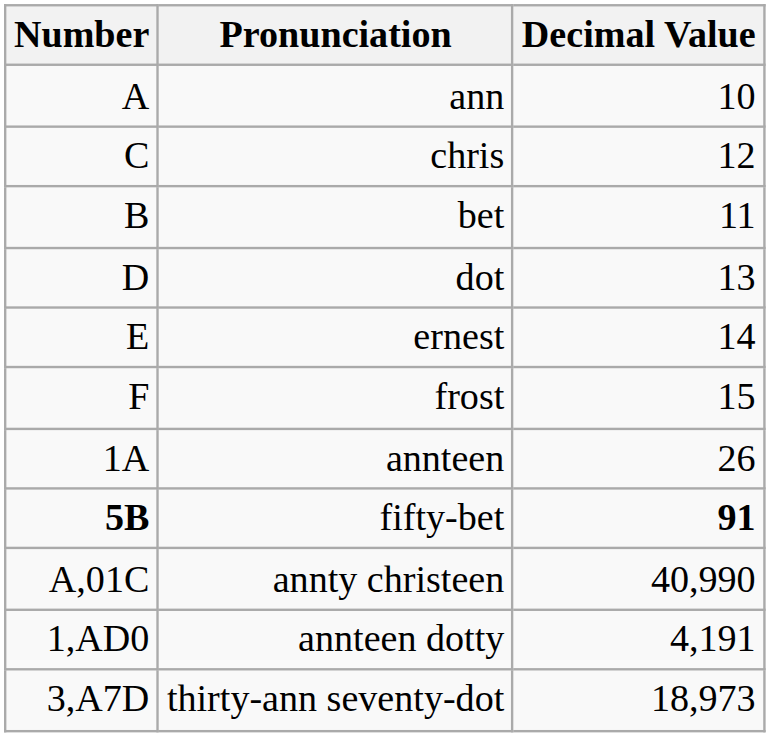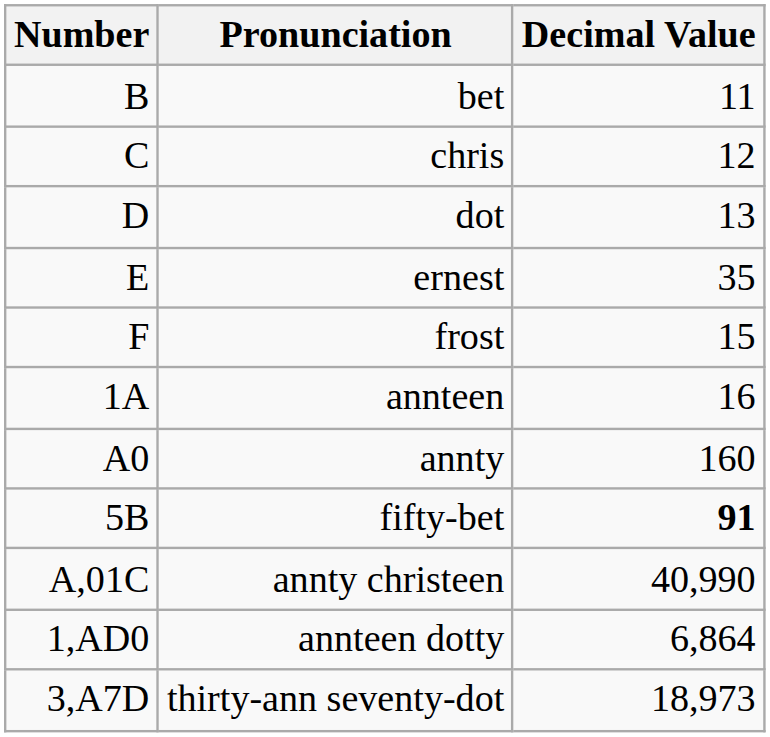- row: A | ann | 10
rows swapped: bet <-> chris
ernest | Decimal Value: 14 -> 35
annteen | Decimal Value: 26 -> 16
+ row: A0 | annty | 160
fifty-bet | Number: bold -> normal
annteen dotty | Decimal Value: 4,191 -> 6,864
